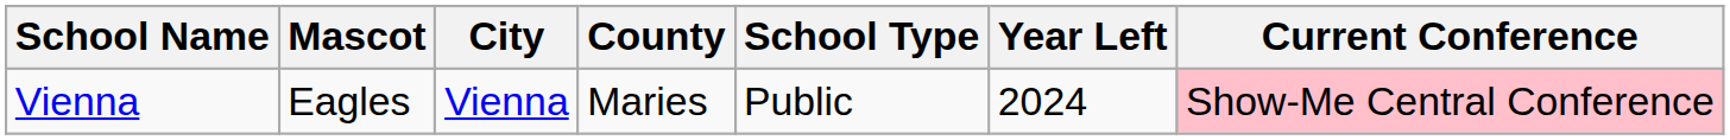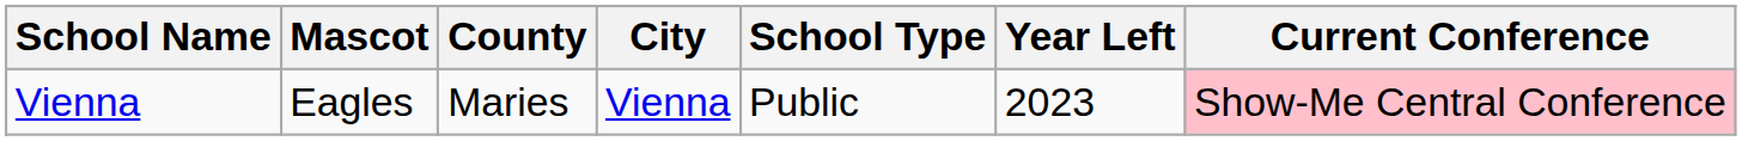columns swapped: City <-> County
row 2 | Year Left: 2024 -> 2023
